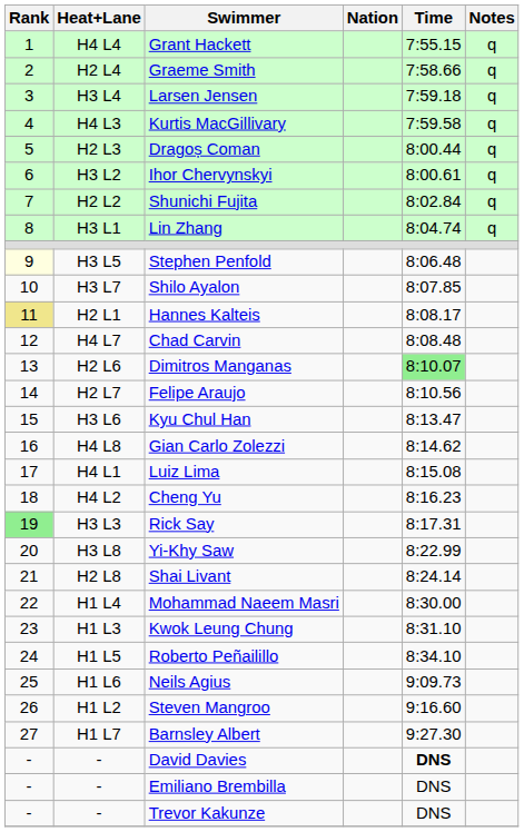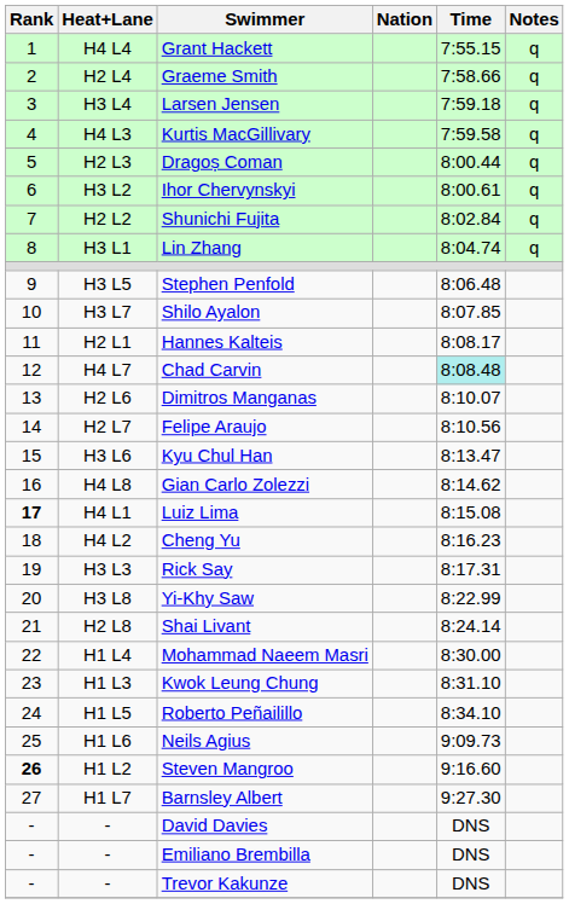Stephen Penfold | Rank: lightyellow background -> no background
Hannes Kalteis | Rank: khaki background -> no background
Chad Carvin | Time: no background -> paleturquoise background
Dimitros Manganas | Time: lightgreen background -> no background
Luiz Lima | Rank: normal -> bold
Rick Say | Rank: lightgreen background -> no background
Steven Mangroo | Rank: normal -> bold
David Davies | Time: bold -> normal
